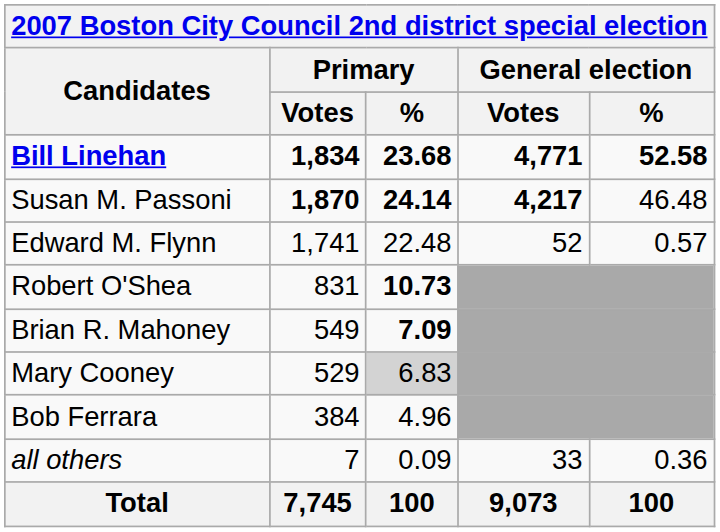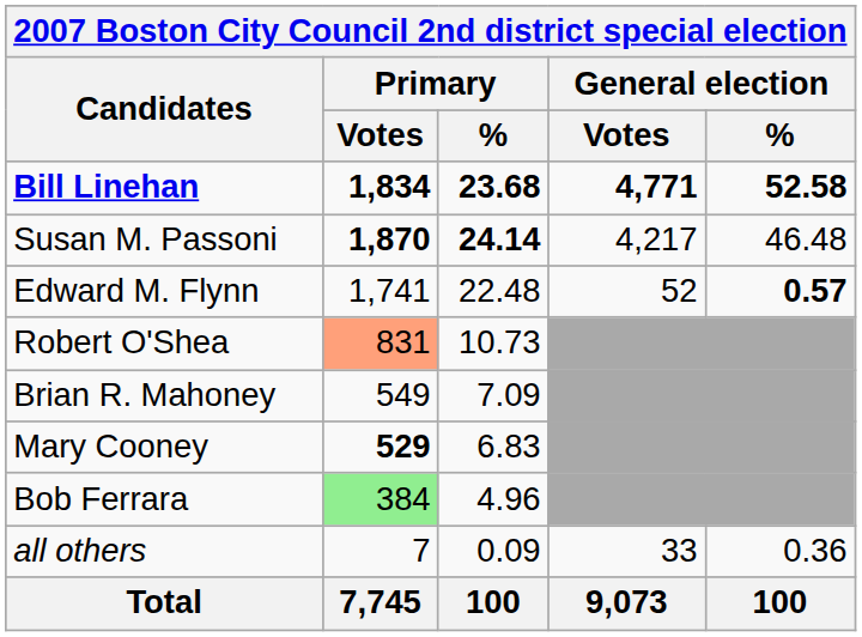Susan M. Passoni | General election / Votes: bold -> normal
Edward M. Flynn | General election / %: normal -> bold
Robert O'Shea | Primary / Votes: no background -> lightsalmon background
Robert O'Shea | Primary / %: bold -> normal
Brian R. Mahoney | Primary / %: bold -> normal
Mary Cooney | Primary / Votes: normal -> bold
Mary Cooney | Primary / %: lightgrey background -> no background
Bob Ferrara | Primary / Votes: no background -> lightgreen background
